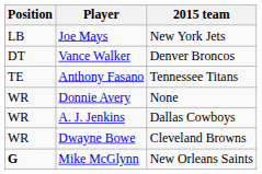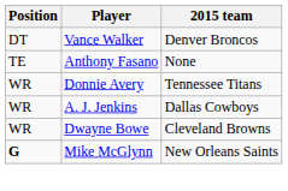- row: LB | Joe Mays | New York Jets
Anthony Fasano | 2015 team: Tennessee Titans -> None
Donnie Avery | 2015 team: None -> Tennessee Titans
